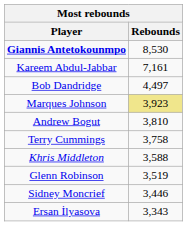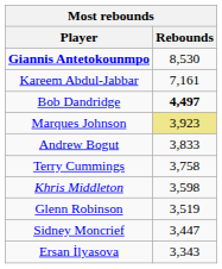Bob Dandridge | Rebounds: normal -> bold
Andrew Bogut | Rebounds: 3,810 -> 3,833
Khris Middleton | Rebounds: 3,588 -> 3,598
Sidney Moncrief | Rebounds: 3,446 -> 3,447
